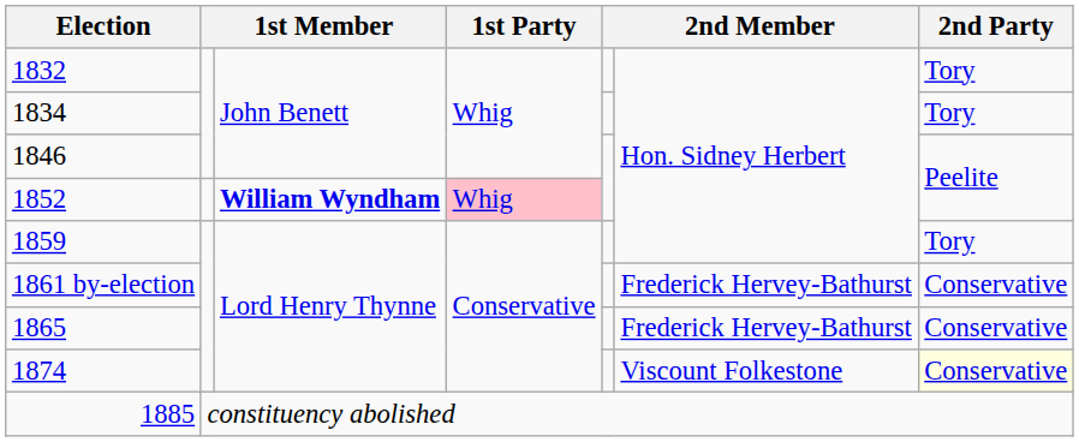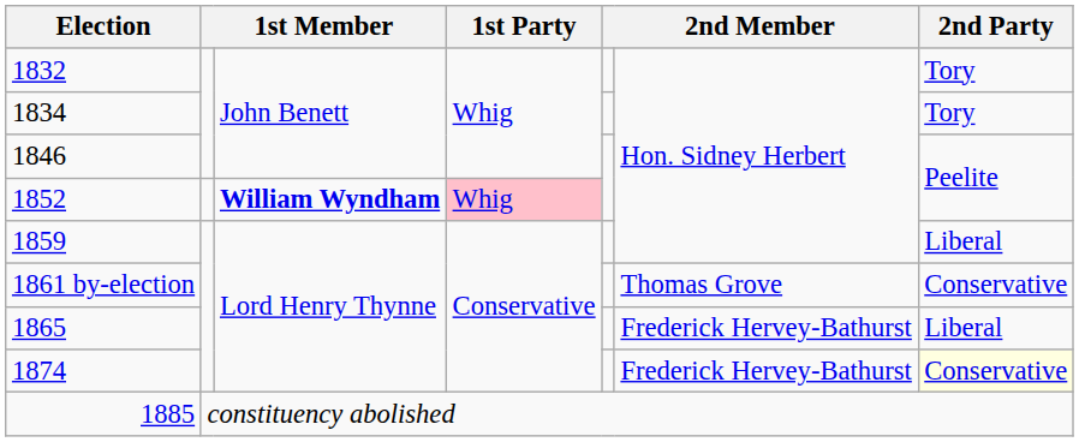1859 | 2nd Party: Tory -> Liberal
1861 by-election | column 6: Frederick Hervey-Bathurst -> Thomas Grove
1865 | 2nd Party: Conservative -> Liberal
1874 | column 6: Viscount Folkestone -> Frederick Hervey-Bathurst
